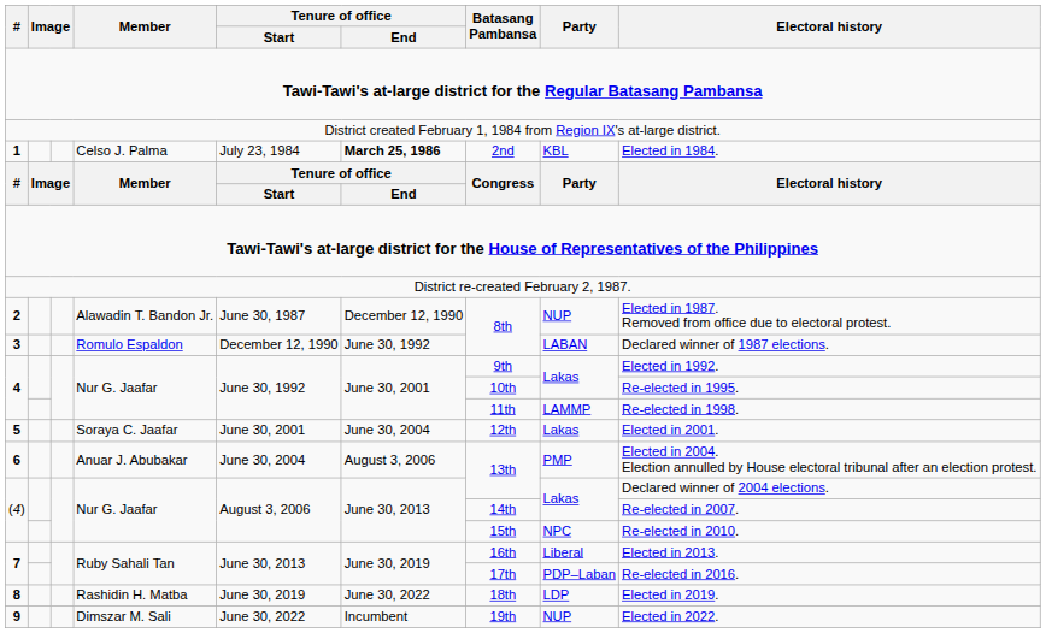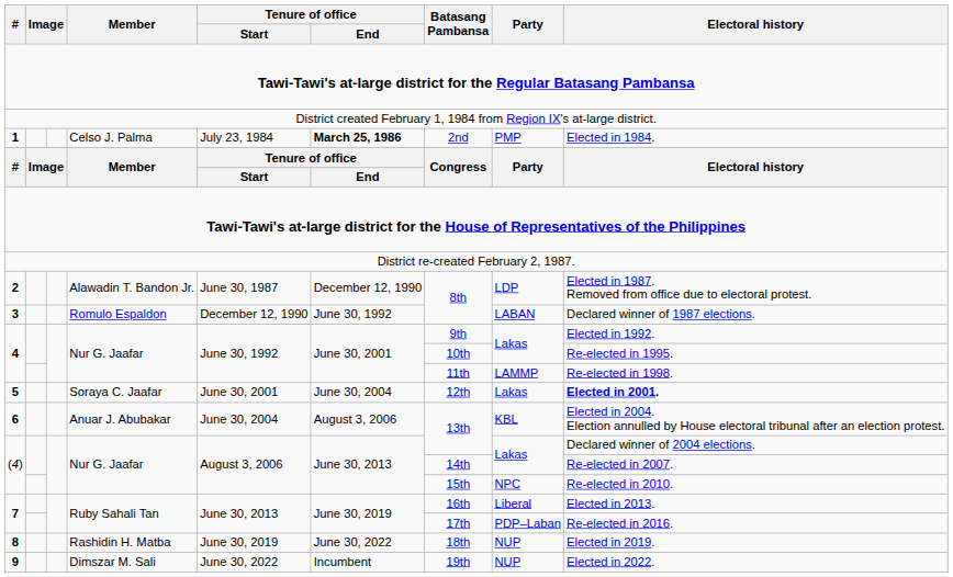1 | Party: KBL -> PMP
2 | Party: NUP -> LDP
5 | Electoral history: normal -> bold
6 | Party: PMP -> KBL
8 | Party: LDP -> NUP
